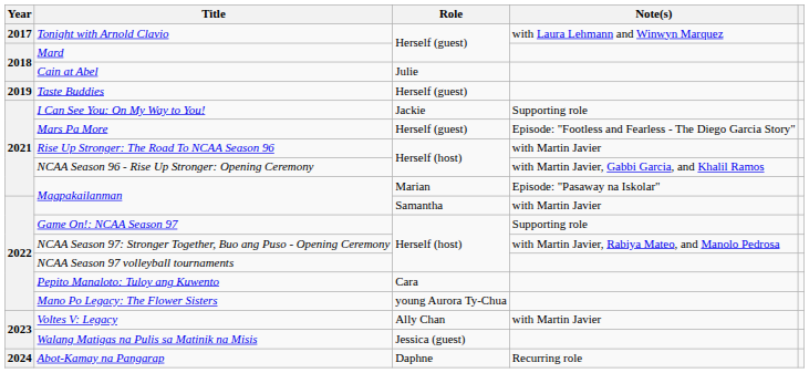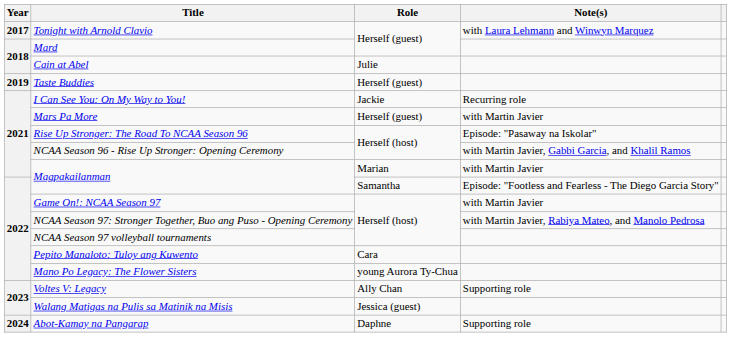I Can See You: On My Way to You! | Note(s): Supporting role -> Recurring role
Mars Pa More | Note(s): Episode: "Footless and Fearless - The Diego Garcia Story" -> with Martin Javier
Rise Up Stronger: The Road To NCAA Season 96 | Note(s): with Martin Javier -> Episode: "Pasaway na Iskolar"
Magpakailanman / Marian | Note(s): Episode: "Pasaway na Iskolar" -> with Martin Javier
Magpakailanman / Samantha | Note(s): with Martin Javier -> Episode: "Footless and Fearless - The Diego Garcia Story"
Game On!: NCAA Season 97 | Note(s): Supporting role -> with Martin Javier
Voltes V: Legacy | Note(s): with Martin Javier -> Supporting role
Abot-Kamay na Pangarap | Note(s): Recurring role -> Supporting role
